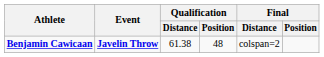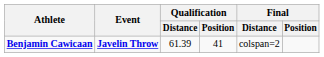Benjamin Cawicaan | Qualification / Distance: 61.38 -> 61.39
Benjamin Cawicaan | Qualification / Position: 48 -> 41
